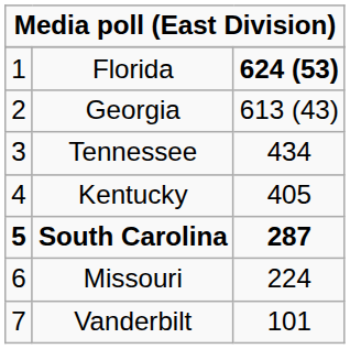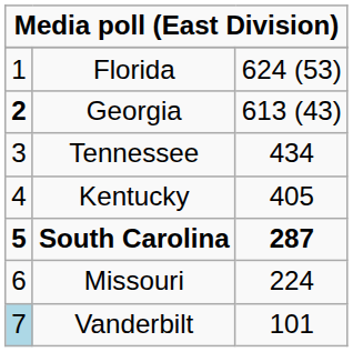Florida | column 3: bold -> normal
Georgia | column 1: normal -> bold
Vanderbilt | column 1: no background -> lightblue background
